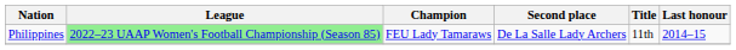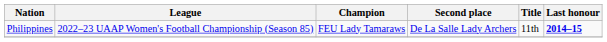Philippines | League: lightgreen background -> no background
Philippines | Last honour: normal -> bold
